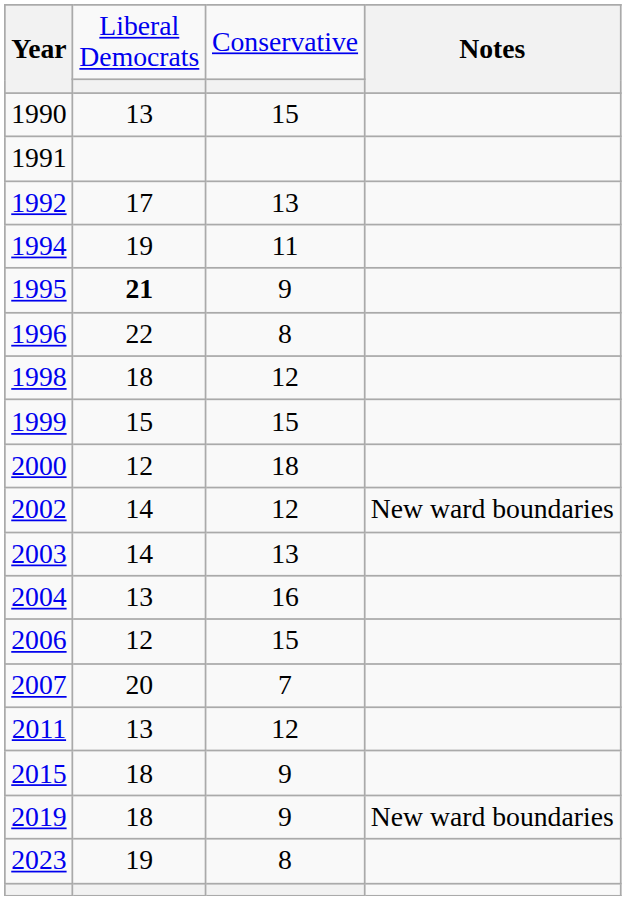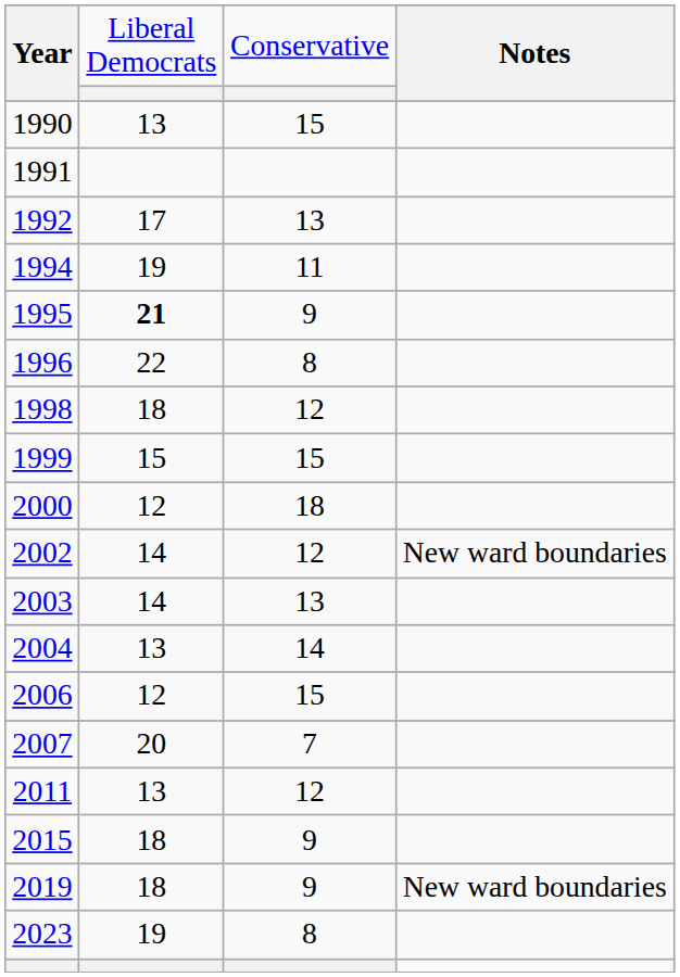2004 | column 3: 16 -> 14
